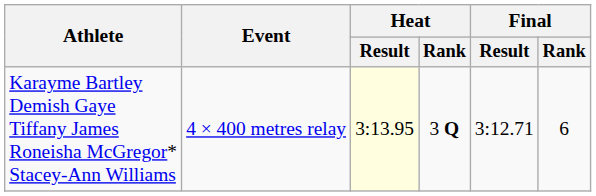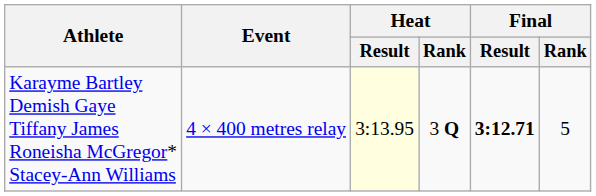row 3 | Final / Result: normal -> bold
row 3 | Final / Rank: 6 -> 5
